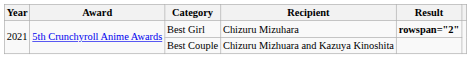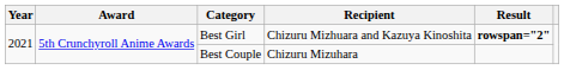Best Girl | Recipient: Chizuru Mizuhara -> Chizuru Mizhuara and Kazuya Kinoshita
Best Couple | Recipient: Chizuru Mizhuara and Kazuya Kinoshita -> Chizuru Mizuhara
